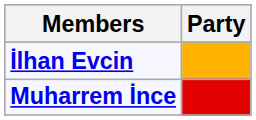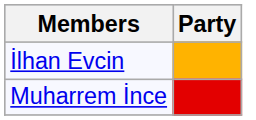İlhan Evcin | Members: bold -> normal
Muharrem İnce | Members: bold -> normal
